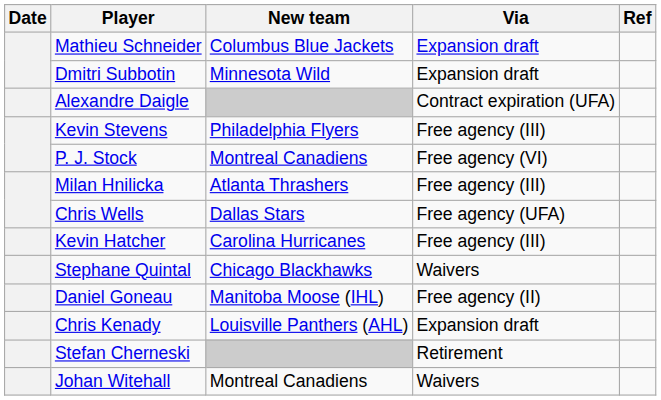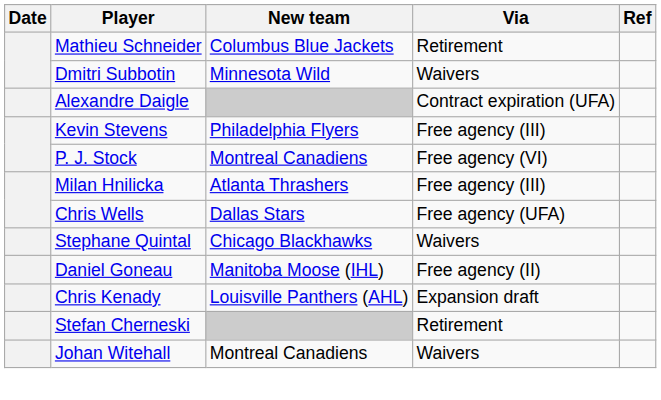Mathieu Schneider | Via: Expansion draft -> Retirement
Dmitri Subbotin | Via: Expansion draft -> Waivers
- row: Kevin Hatcher | Carolina Hurricanes | Free agency (III)
